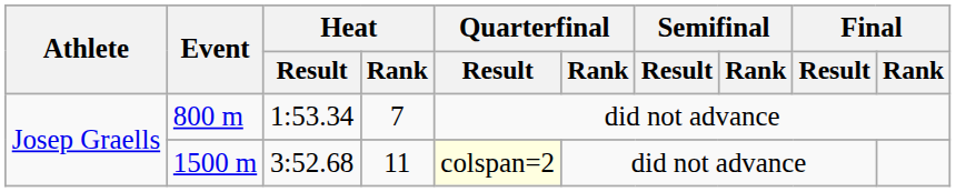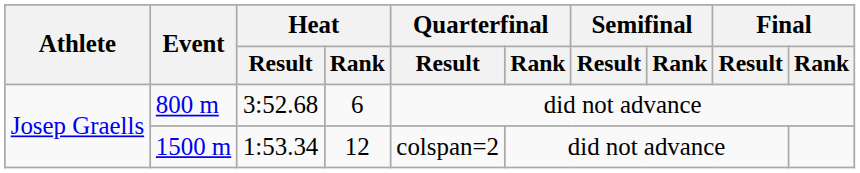800 m | Heat / Result: 1:53.34 -> 3:52.68
800 m | Heat / Rank: 7 -> 6
1500 m | Heat / Result: 3:52.68 -> 1:53.34
1500 m | Heat / Rank: 11 -> 12
1500 m | Quarterfinal / Result: lightyellow background -> no background
